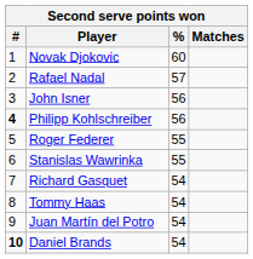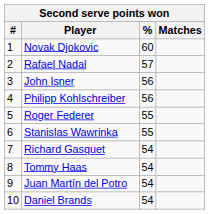Philipp Kohlschreiber | #: bold -> normal
Daniel Brands | #: bold -> normal
